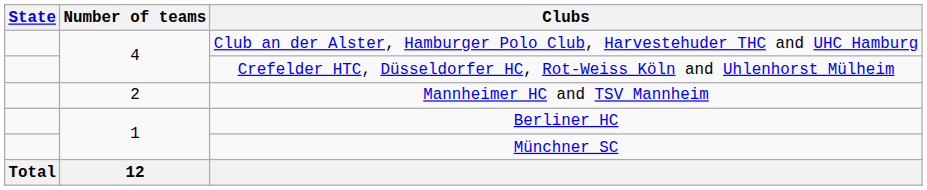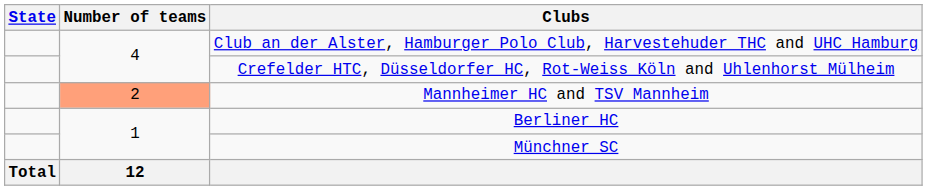Mannheimer HC and TSV Mannheim | Number of teams: no background -> lightsalmon background
